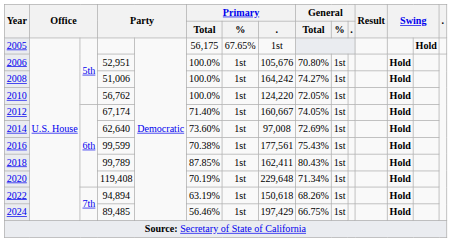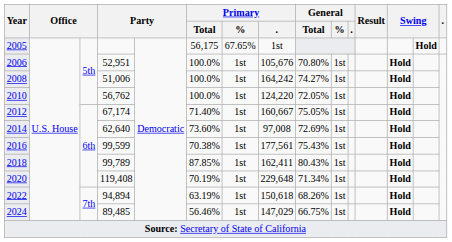2012 | General / Total: 74.05% -> 75.05%
2024 | Primary / .: 197,429 -> 147,029
